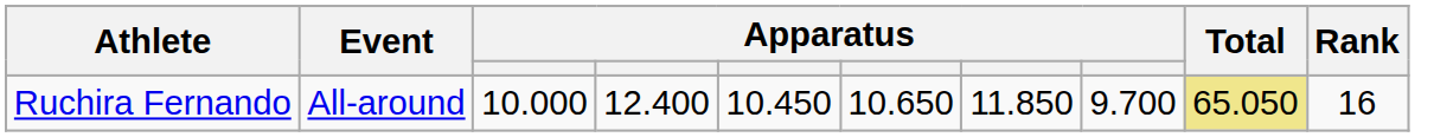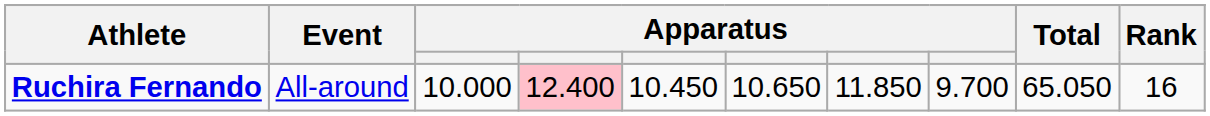row 3 | Athlete: normal -> bold
row 3 | column 4: no background -> pink background
row 3 | Total: khaki background -> no background
